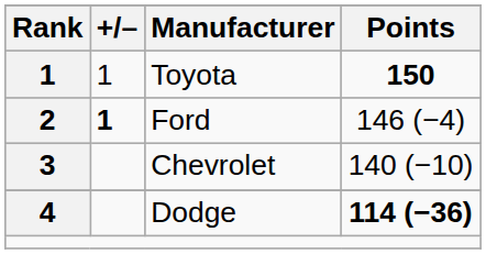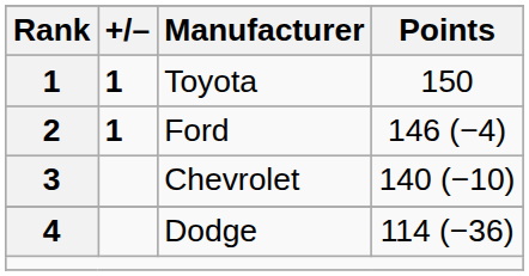Toyota | +/–: normal -> bold
Toyota | Points: bold -> normal
Dodge | Points: bold -> normal
